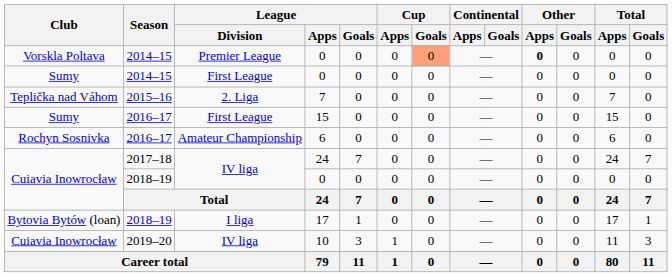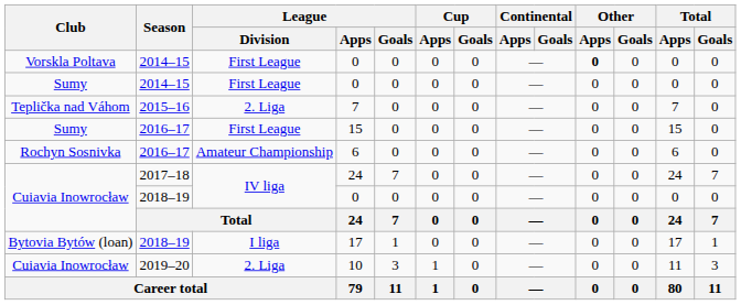Vorskla Poltava / 0 | League / Division: Premier League -> First League
Vorskla Poltava / 0 | Cup / Goals: lightsalmon background -> no background
10 | League / Division: IV liga -> 2. Liga
